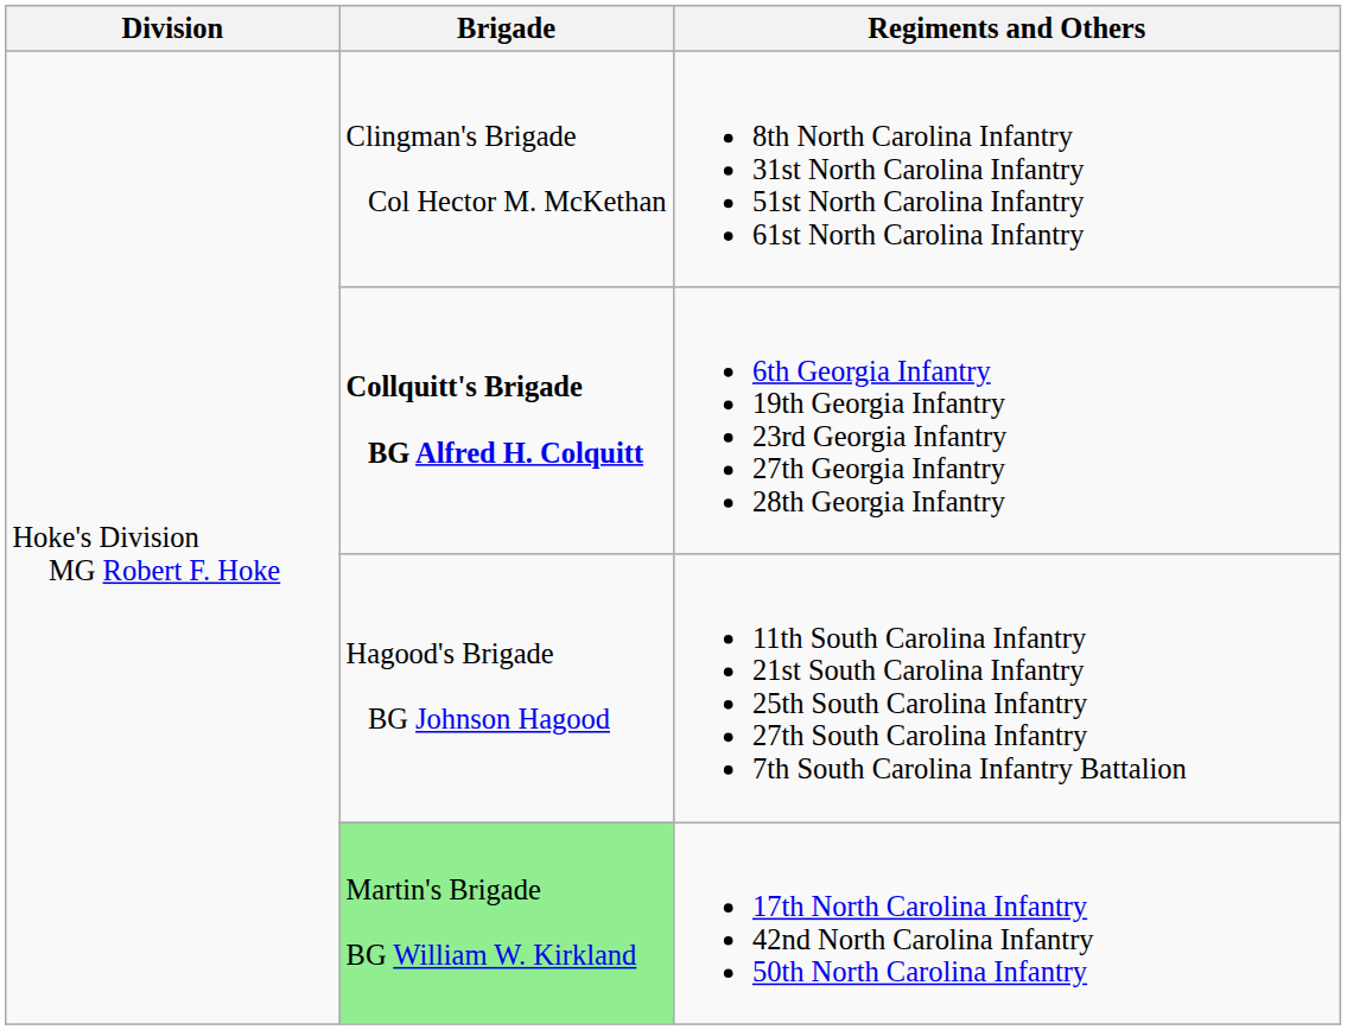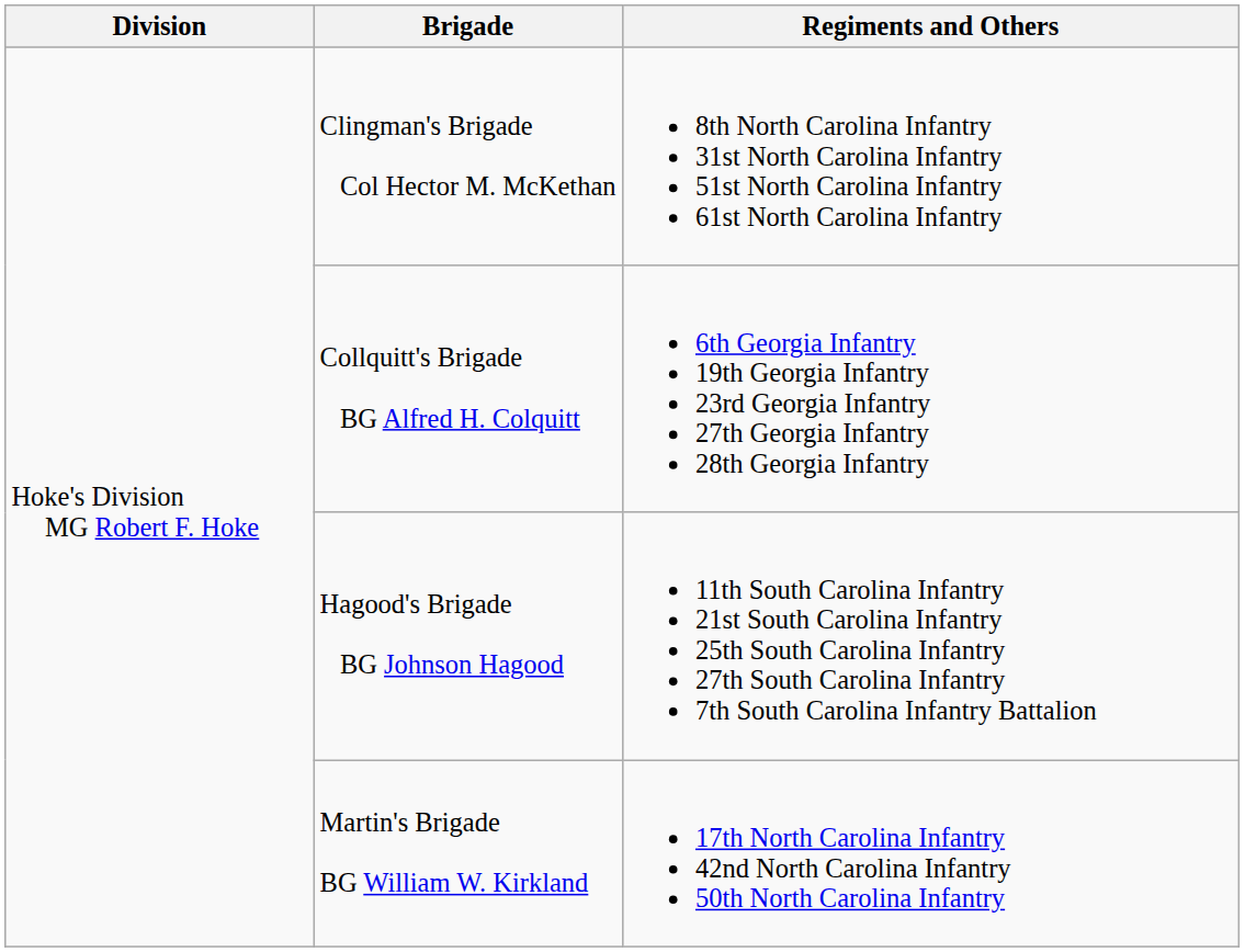Collquitt's Brigade BG Alfred H. Colquitt | Brigade: bold -> normal
Martin's Brigade BG William W. Kirkland | Brigade: lightgreen background -> no background
